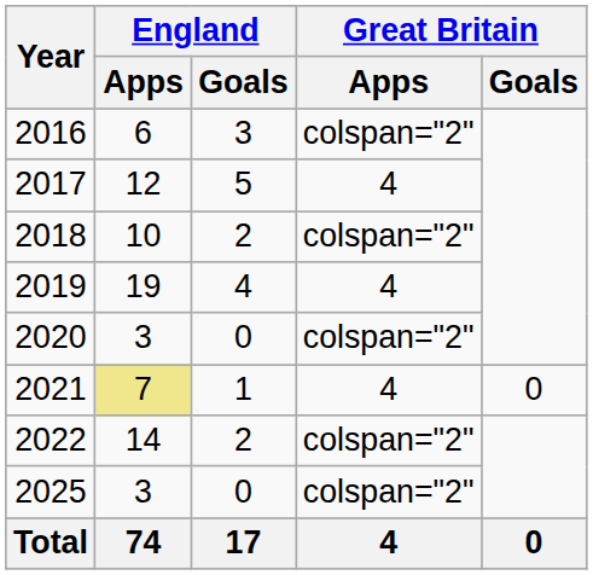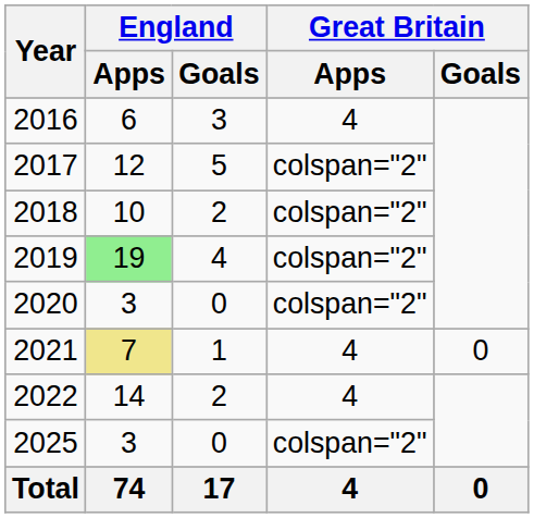2016 | Great Britain / Apps: colspan="2" -> 4
2017 | Great Britain / Apps: 4 -> colspan="2"
2019 | England / Apps: no background -> lightgreen background
2019 | Great Britain / Apps: 4 -> colspan="2"
2022 | Great Britain / Apps: colspan="2" -> 4
